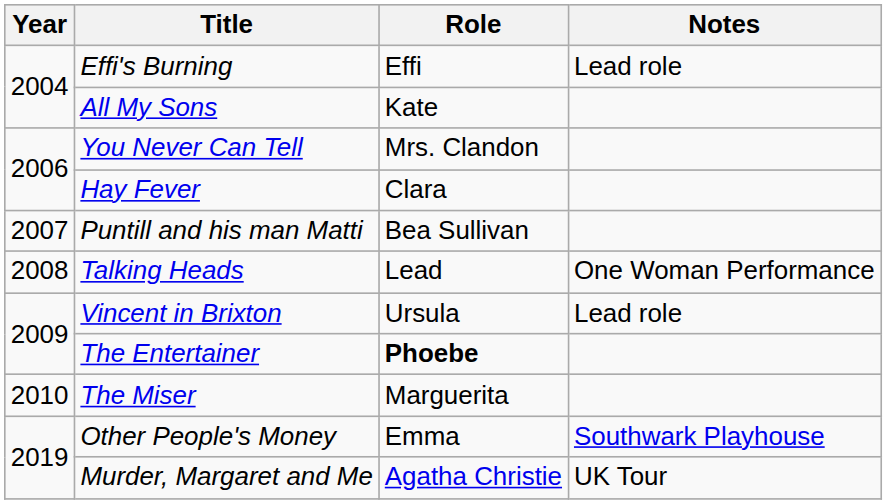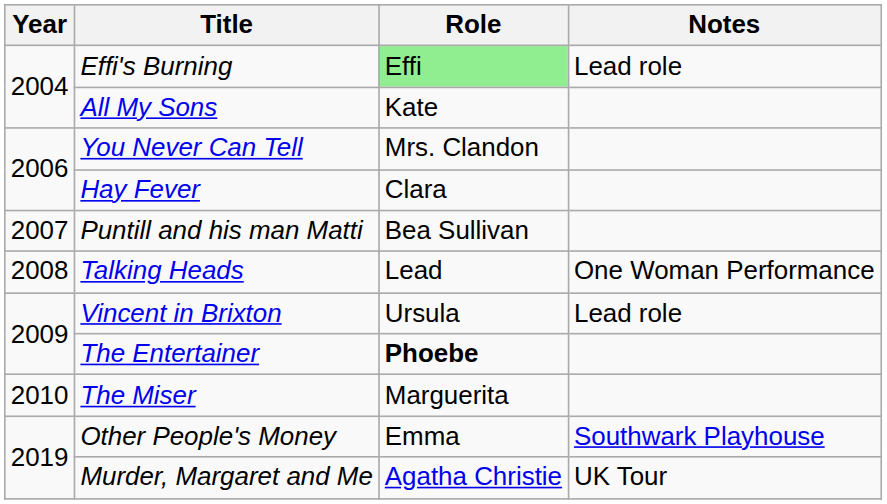Effi's Burning | Role: no background -> lightgreen background
